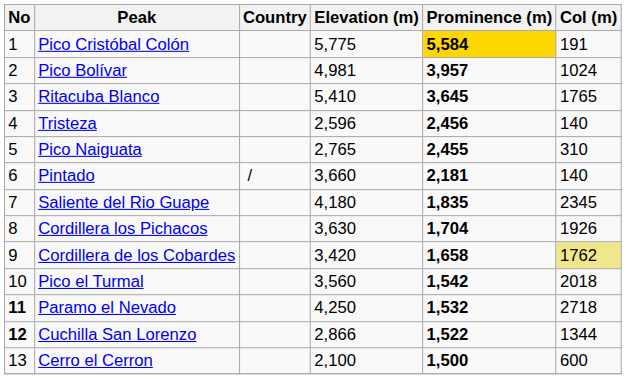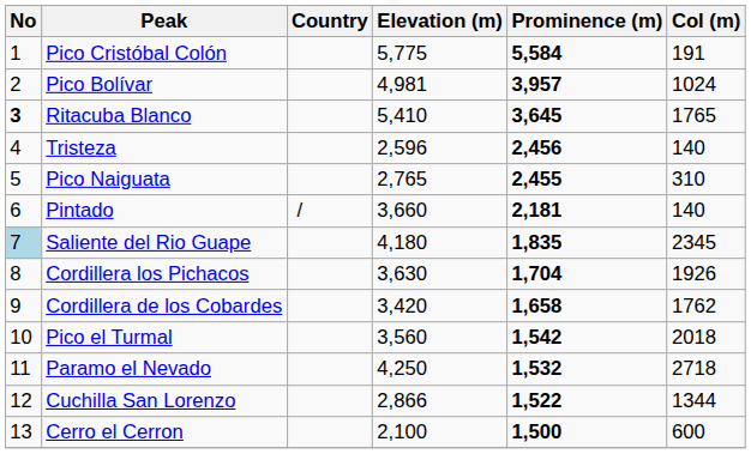Pico Cristóbal Colón | Prominence (m): gold background -> no background
Ritacuba Blanco | No: normal -> bold
Saliente del Rio Guape | No: no background -> lightblue background
Cordillera de los Cobardes | Col (m): khaki background -> no background
Paramo el Nevado | No: bold -> normal
Cuchilla San Lorenzo | No: bold -> normal
